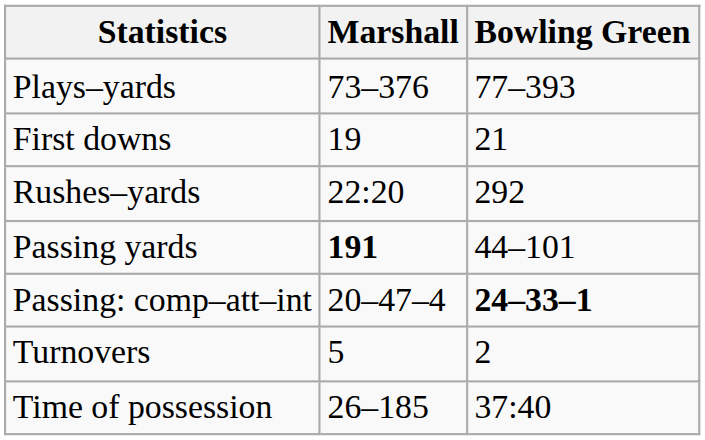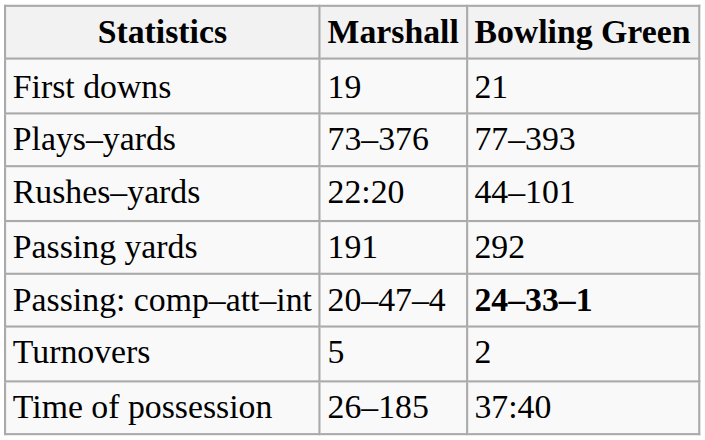rows swapped: First downs <-> Plays–yards
Rushes–yards | Bowling Green: 292 -> 44–101
Passing yards | Marshall: bold -> normal
Passing yards | Bowling Green: 44–101 -> 292
